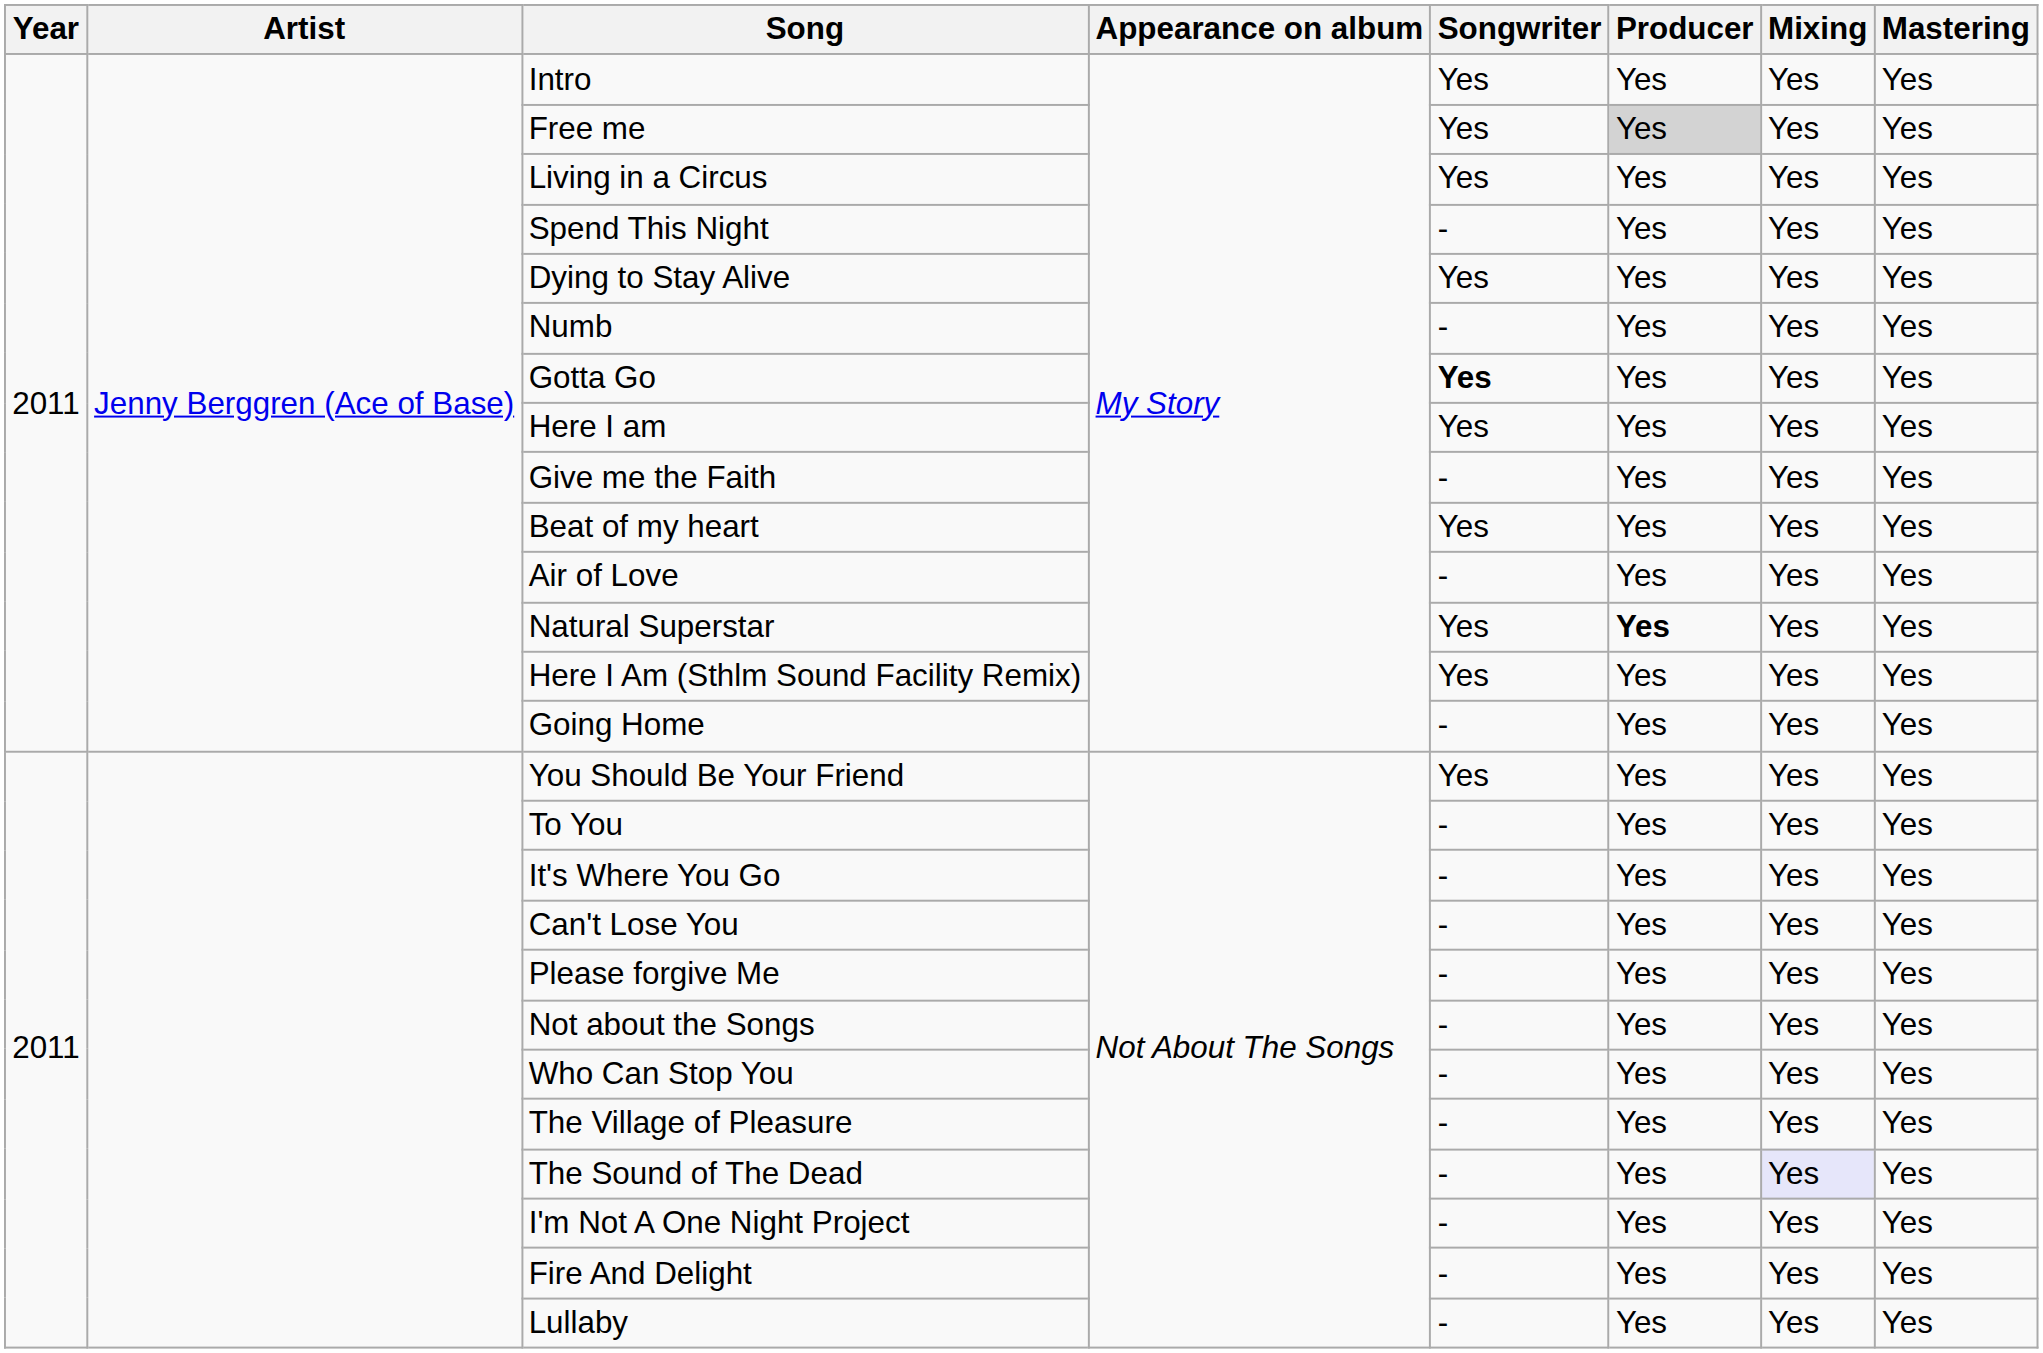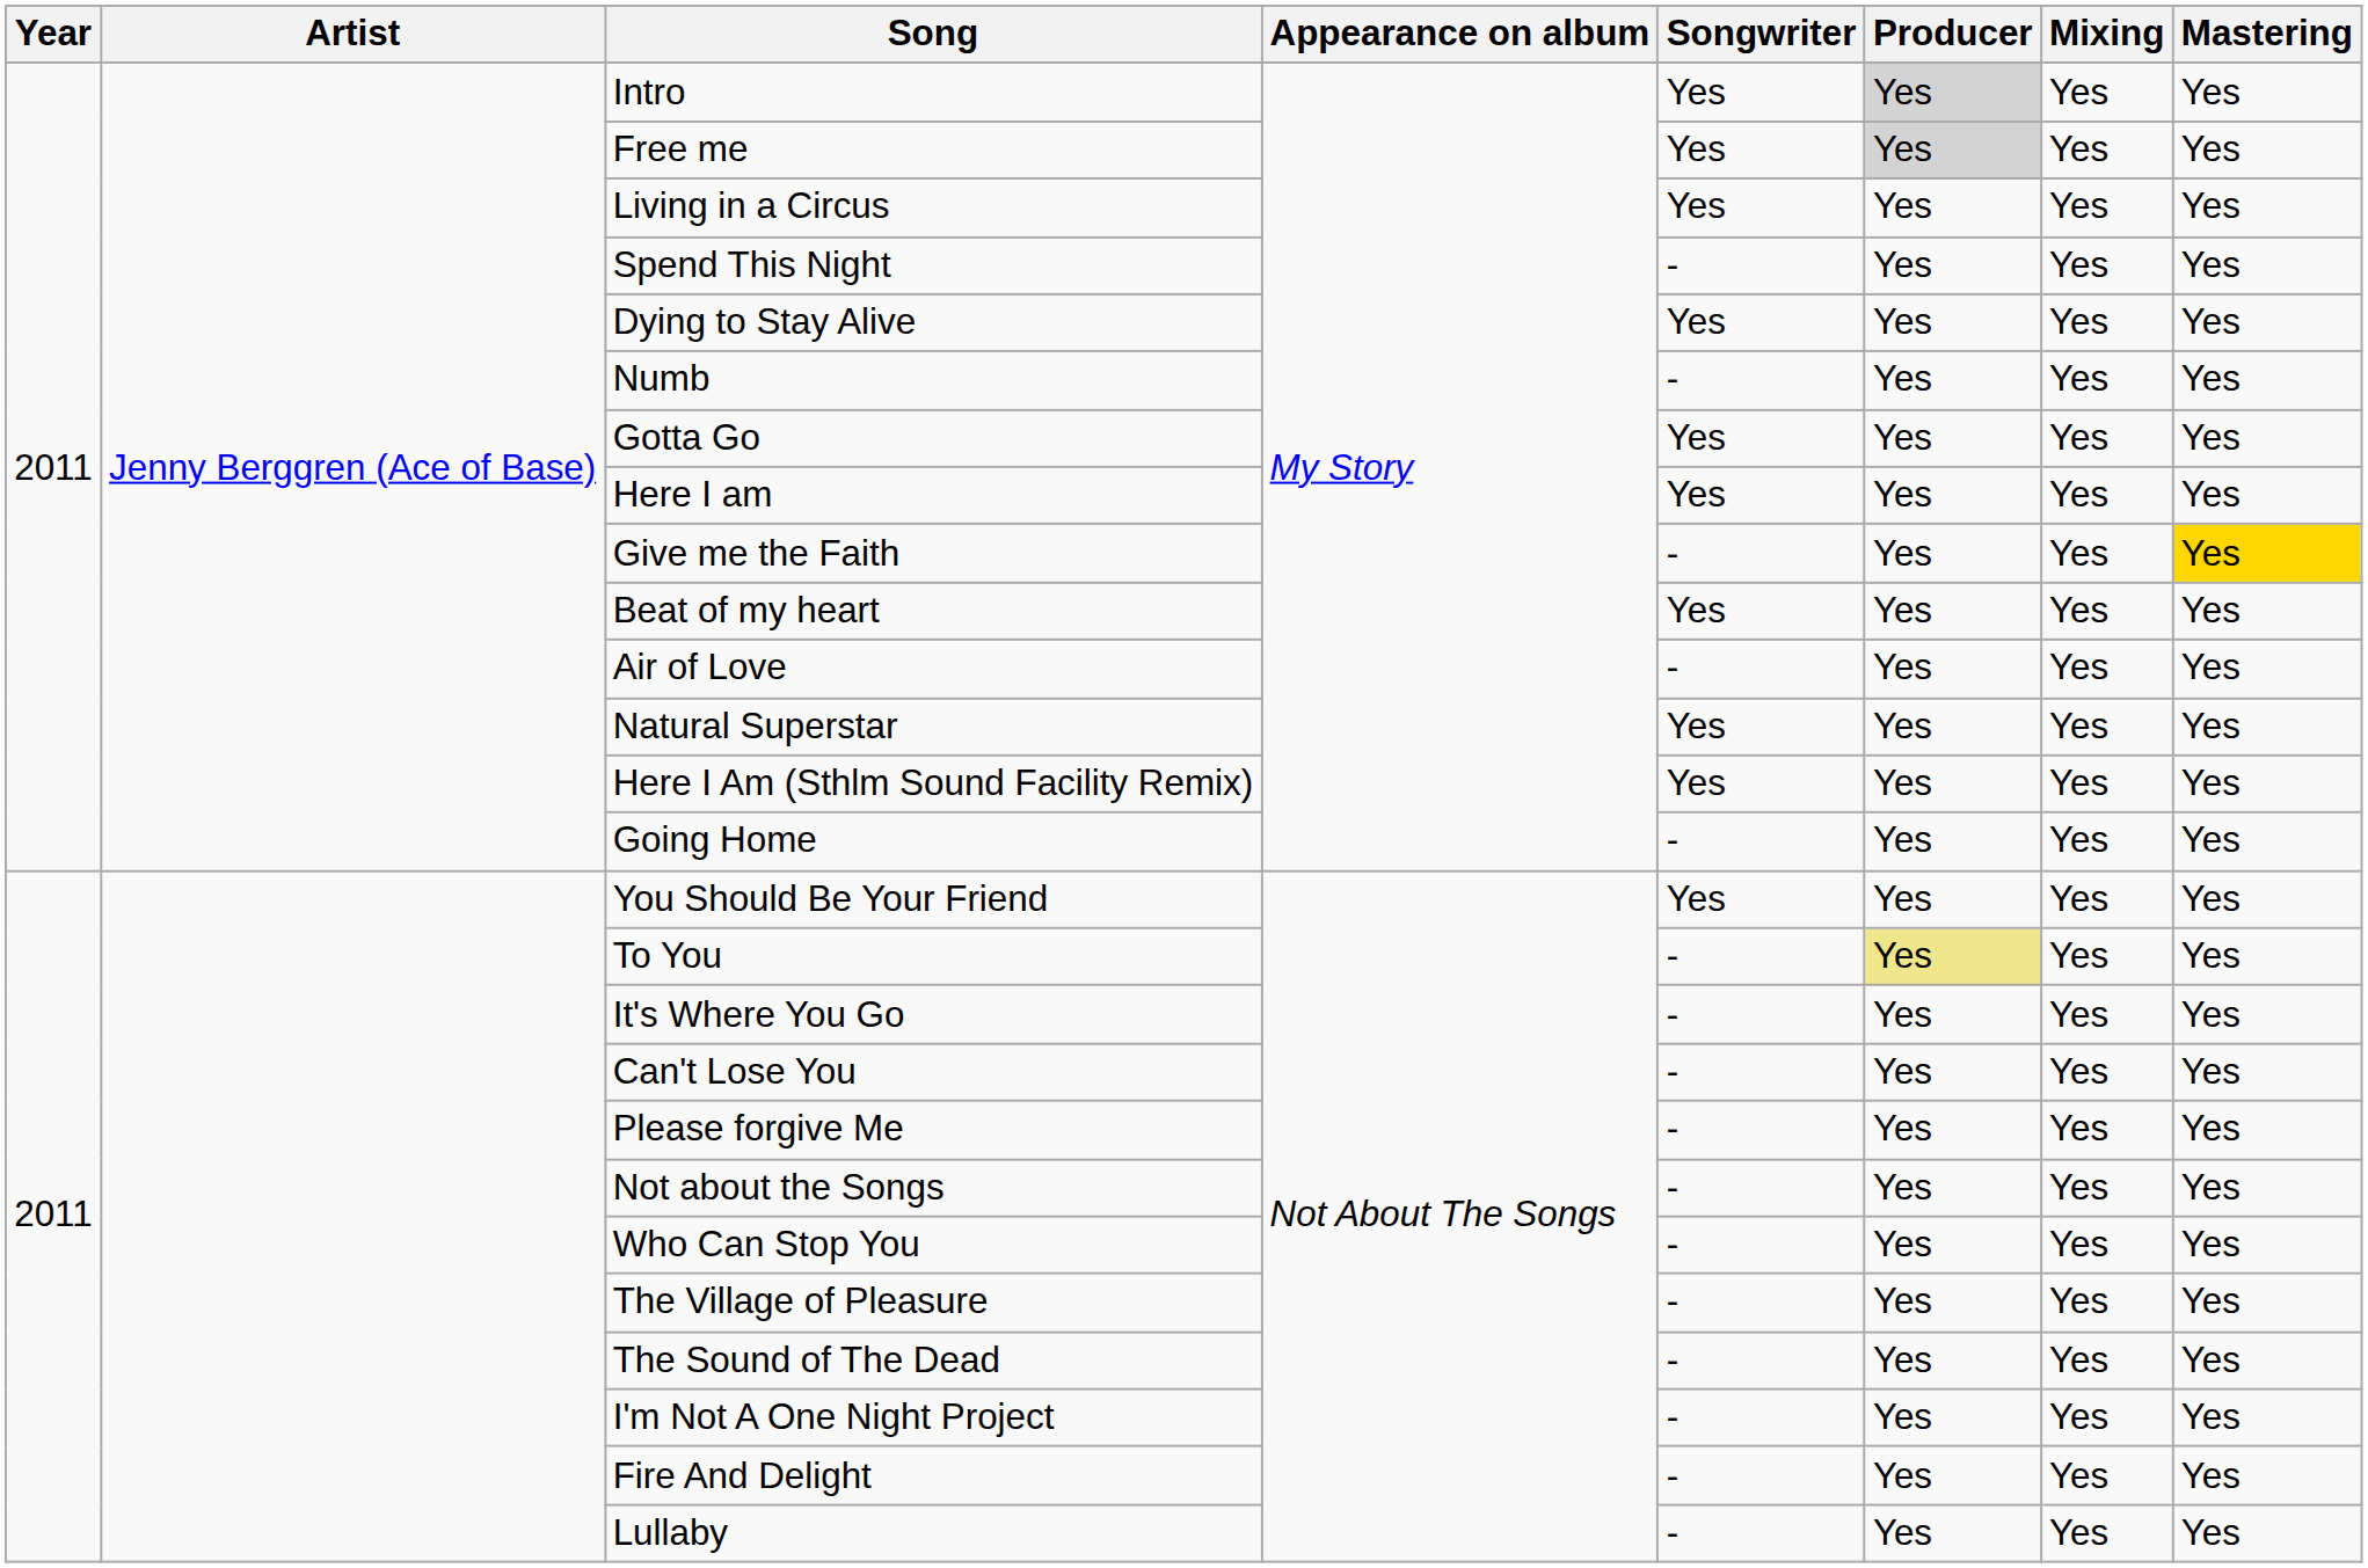Intro | Producer: no background -> lightgrey background
Gotta Go | Songwriter: bold -> normal
Give me the Faith | Mastering: no background -> gold background
Natural Superstar | Producer: bold -> normal
To You | Producer: no background -> khaki background
The Sound of The Dead | Mixing: lavender background -> no background
